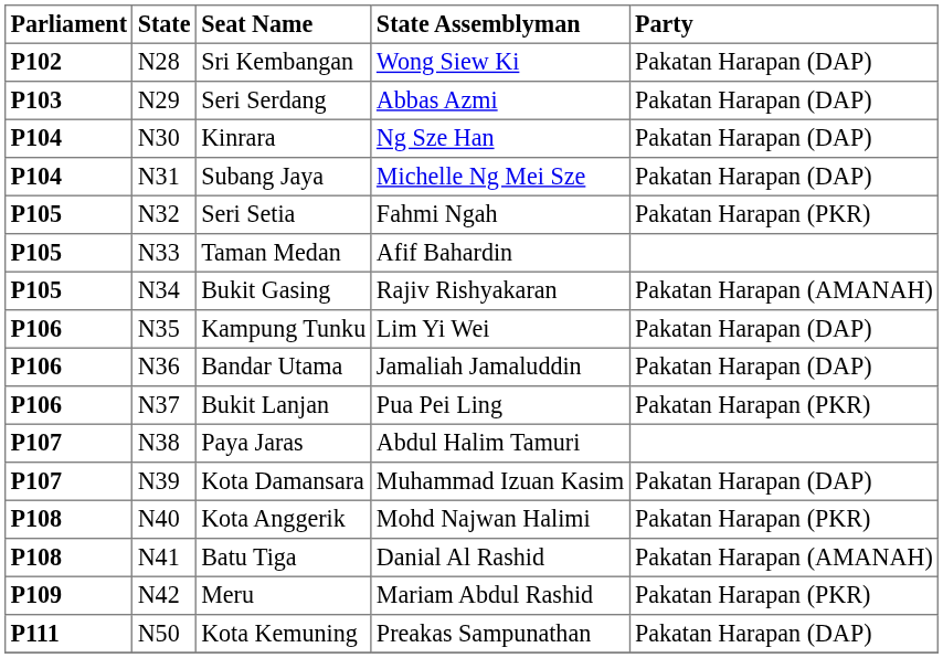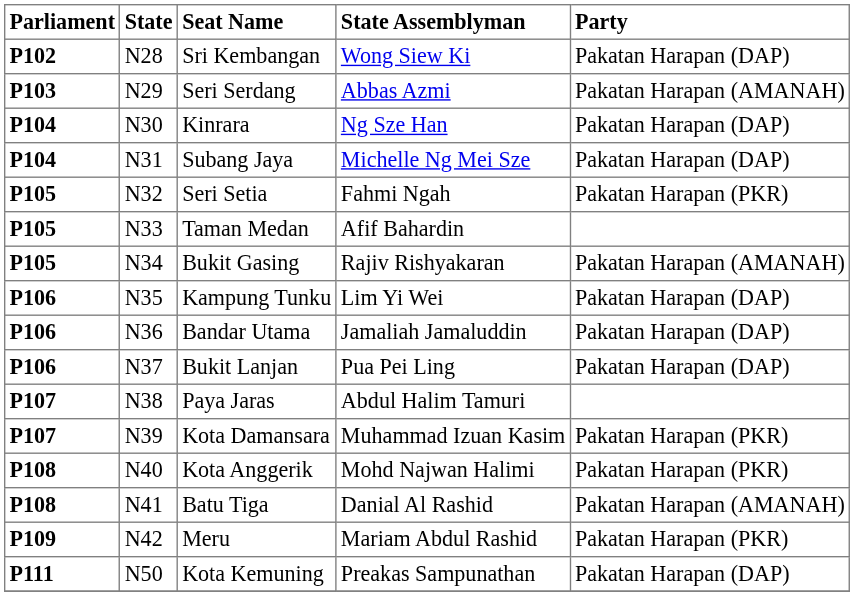Seri Serdang | Party: Pakatan Harapan (DAP) -> Pakatan Harapan (AMANAH)
Bukit Lanjan | Party: Pakatan Harapan (PKR) -> Pakatan Harapan (DAP)
Kota Damansara | Party: Pakatan Harapan (DAP) -> Pakatan Harapan (PKR)
